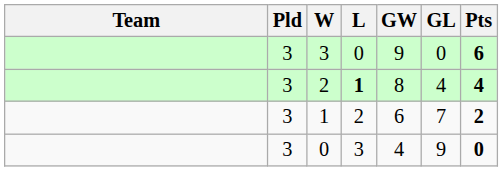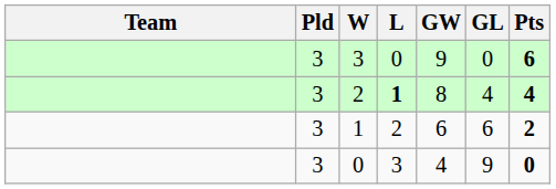row 4 | GL: 7 -> 6
